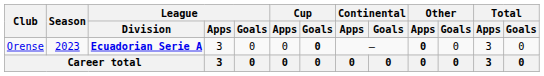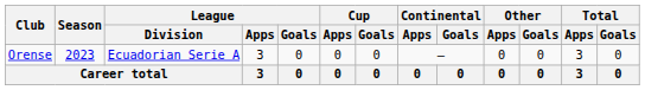Orense | League / Division: bold -> normal
Orense | Cup / Goals: bold -> normal
Orense | Other / Apps: bold -> normal
